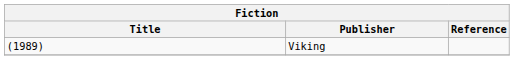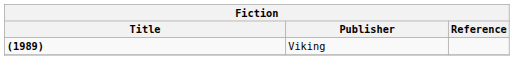Viking | Title: normal -> bold
